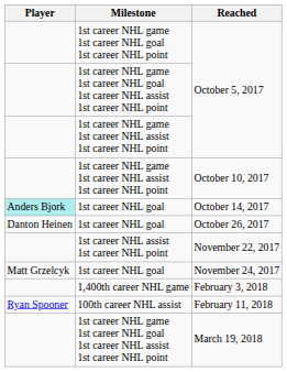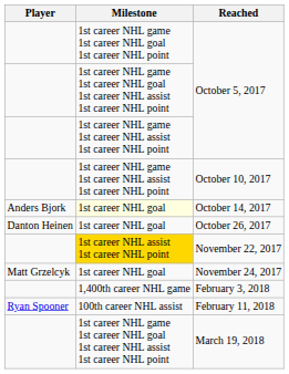row 6 | Player: paleturquoise background -> no background
row 6 | Milestone: no background -> lightyellow background
row 8 | Milestone: no background -> gold background
